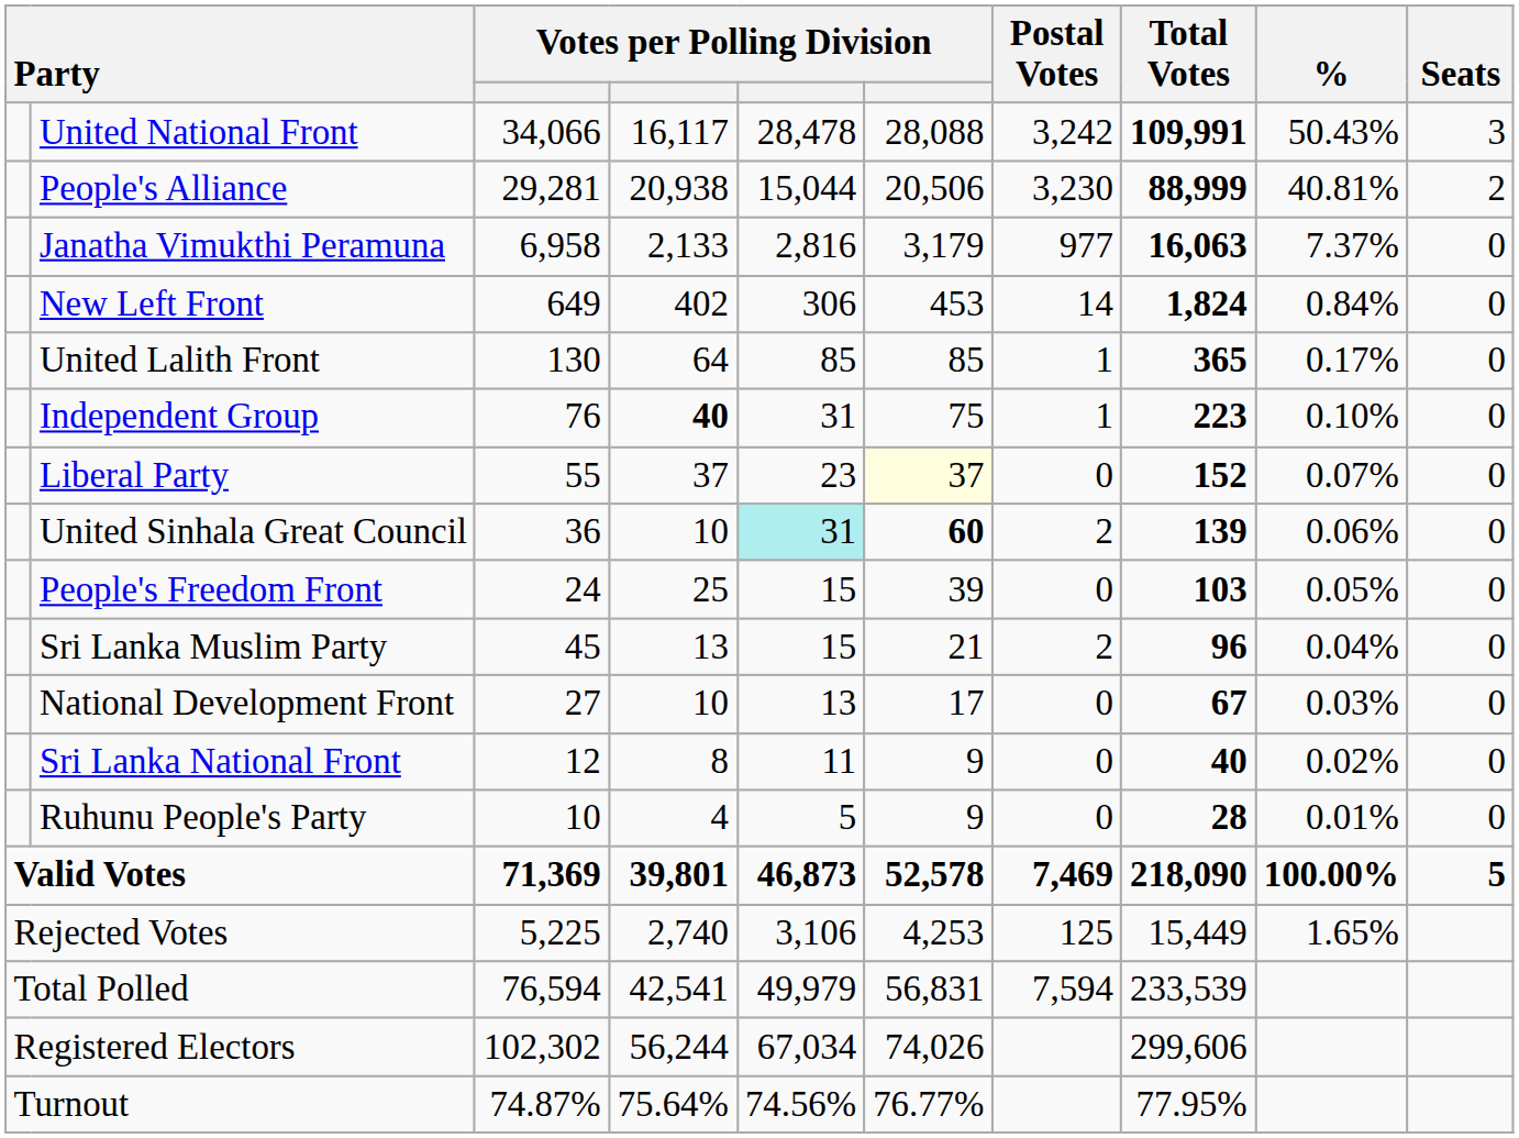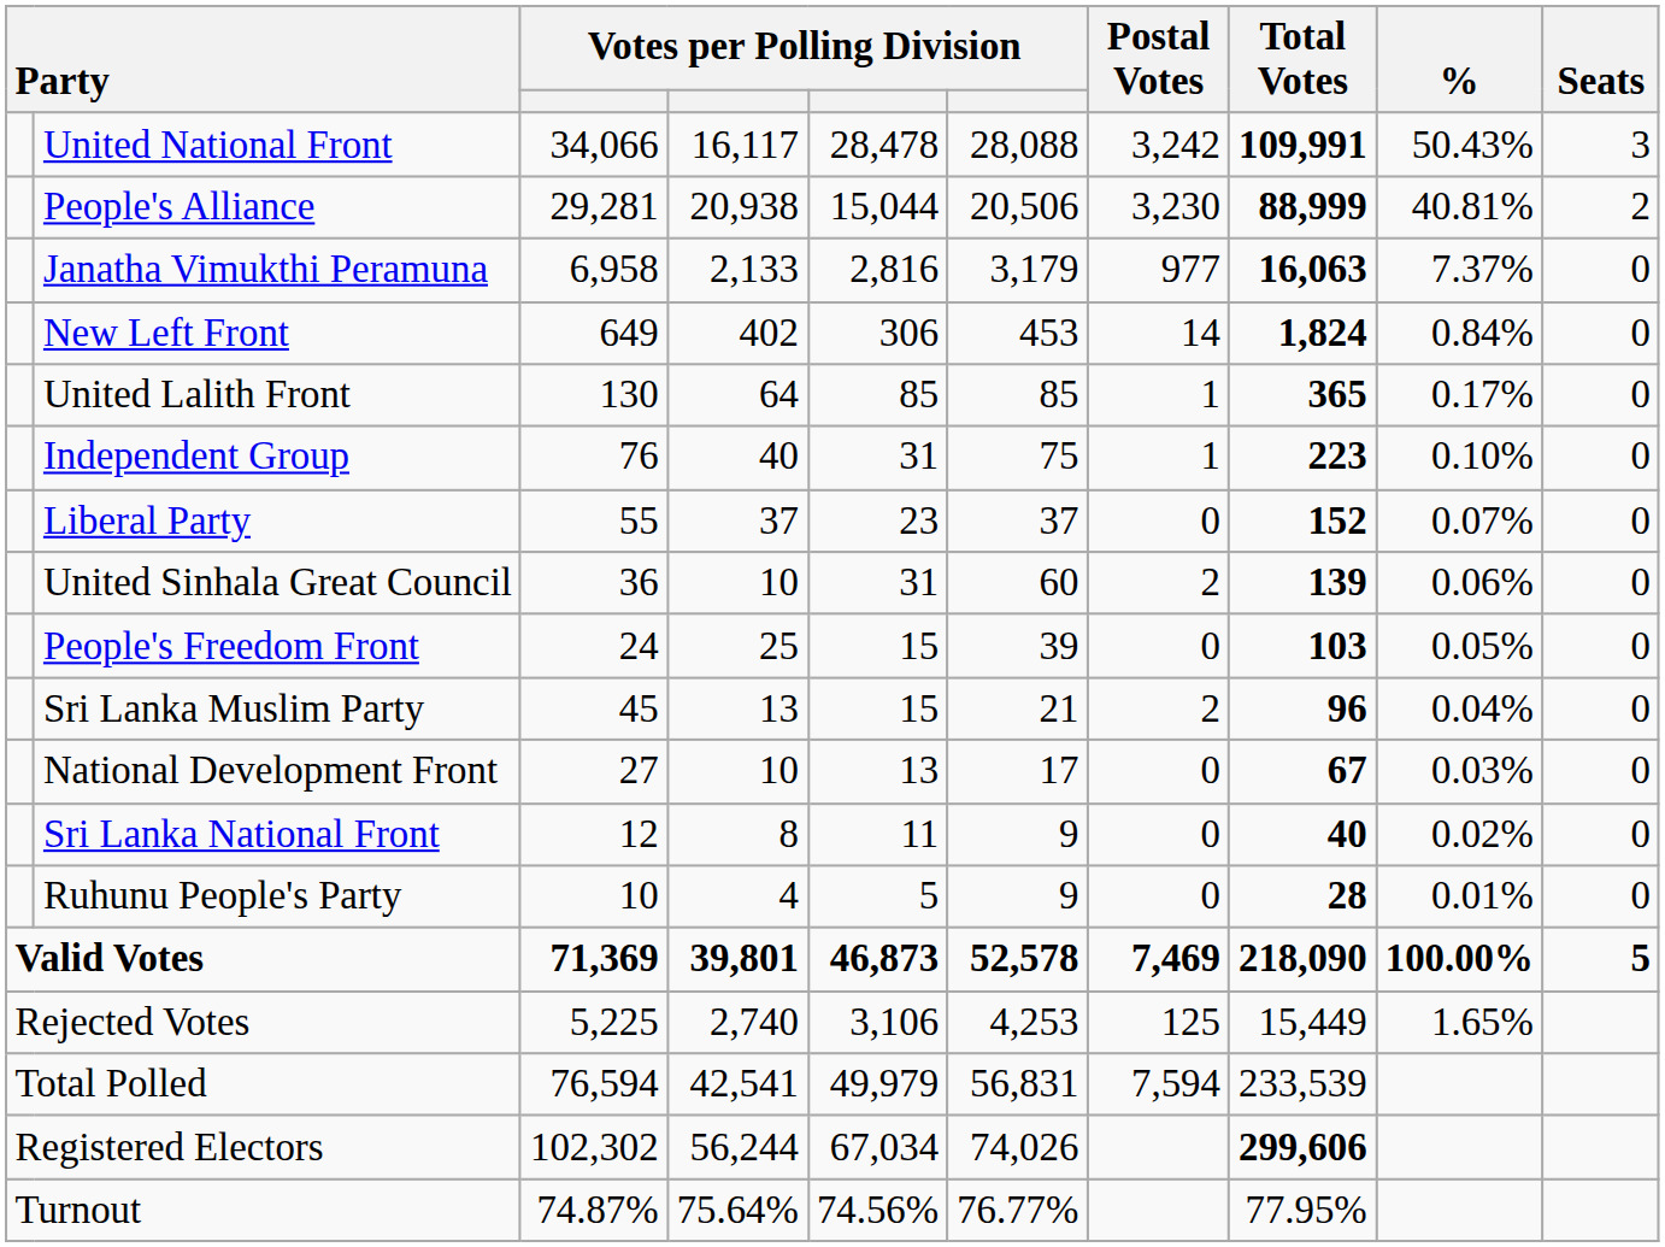Independent Group | column 4: bold -> normal
Liberal Party | column 6: lightyellow background -> no background
United Sinhala Great Council | column 5: paleturquoise background -> no background
United Sinhala Great Council | column 6: bold -> normal
Registered Electors | Total Votes: normal -> bold
